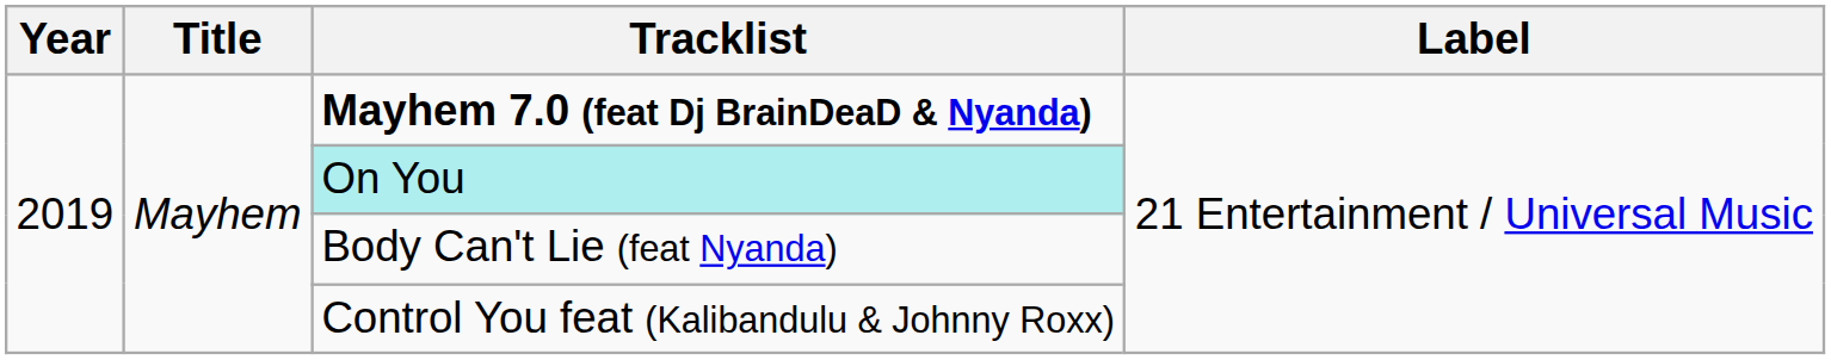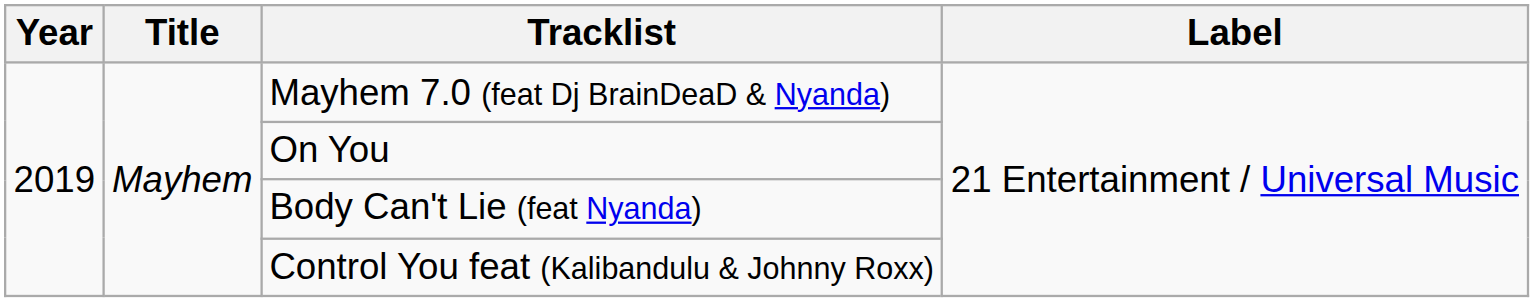Mayhem 7.0 (feat Dj BrainDeaD & Nyanda) | Tracklist: bold -> normal
On You | Tracklist: paleturquoise background -> no background
